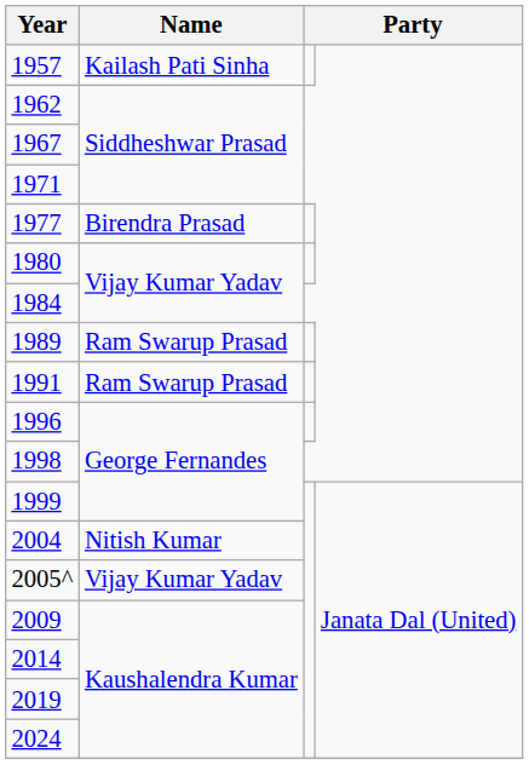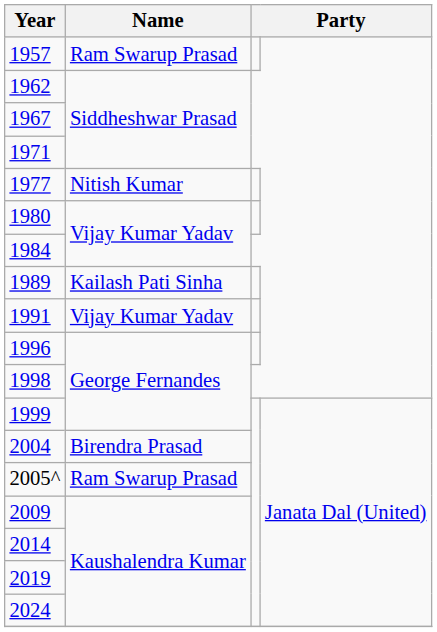1957 | Name: Kailash Pati Sinha -> Ram Swarup Prasad
1977 | Name: Birendra Prasad -> Nitish Kumar
1989 | Name: Ram Swarup Prasad -> Kailash Pati Sinha
1991 | Name: Ram Swarup Prasad -> Vijay Kumar Yadav
2004 | Name: Nitish Kumar -> Birendra Prasad
2005^ | Name: Vijay Kumar Yadav -> Ram Swarup Prasad
